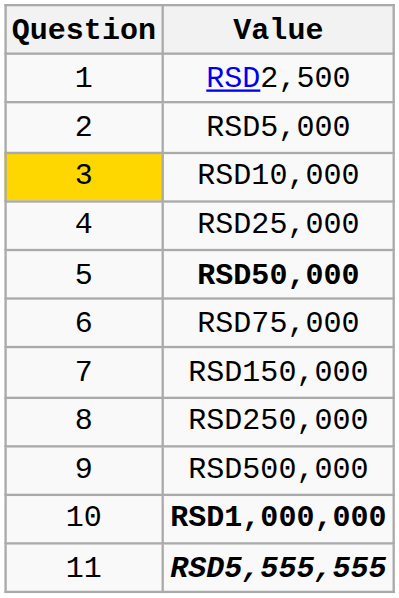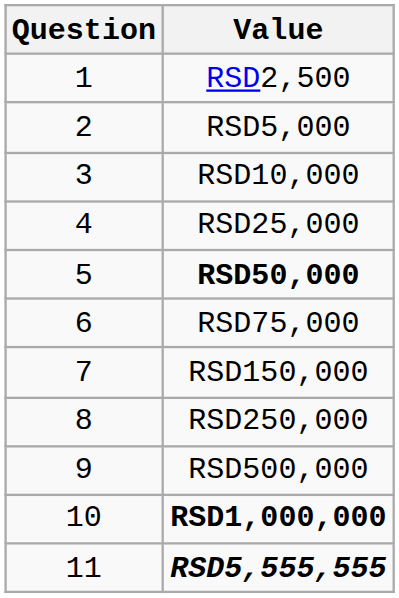RSD10,000 | Question: gold background -> no background
